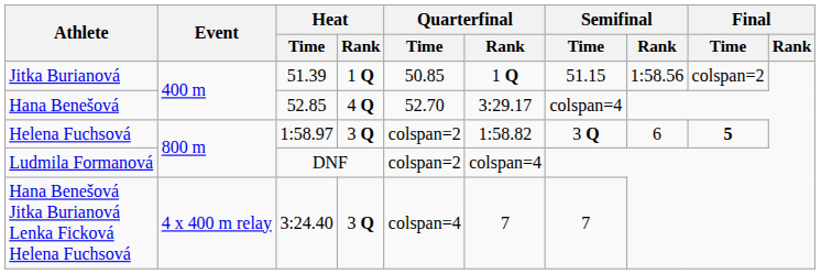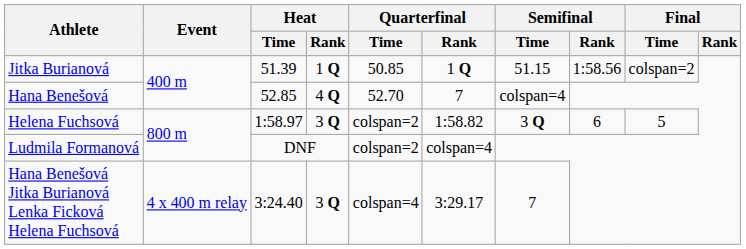Hana Benešová | Quarterfinal / Rank: 3:29.17 -> 7
Helena Fuchsová | Final / Time: bold -> normal
Hana Benešová Jitka Burianová Lenka Ficková Helena Fuchsová | Quarterfinal / Rank: 7 -> 3:29.17
